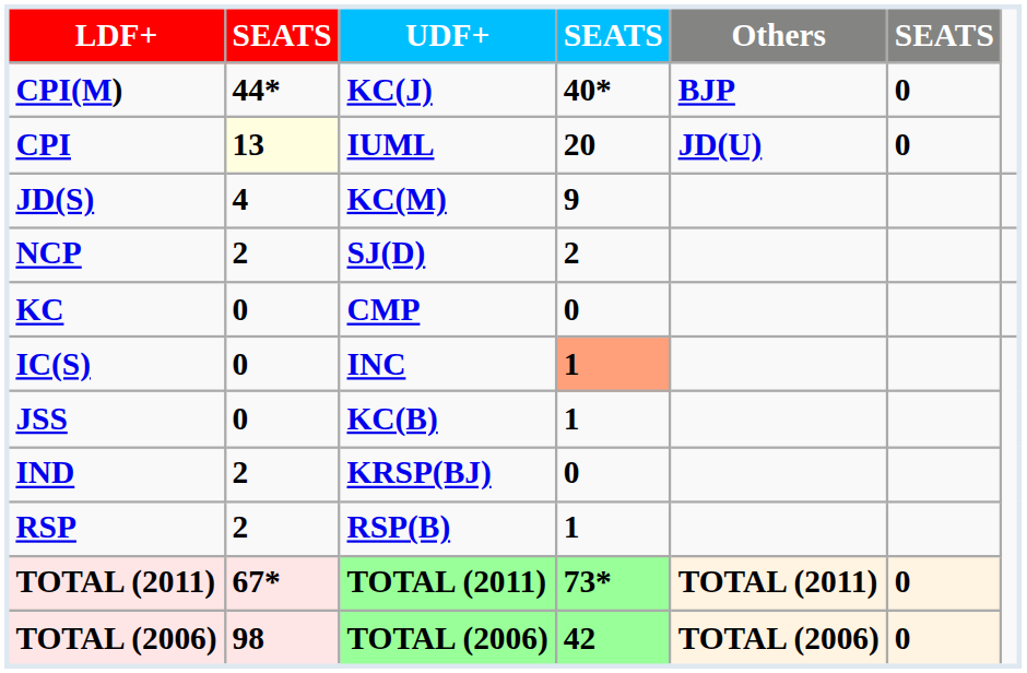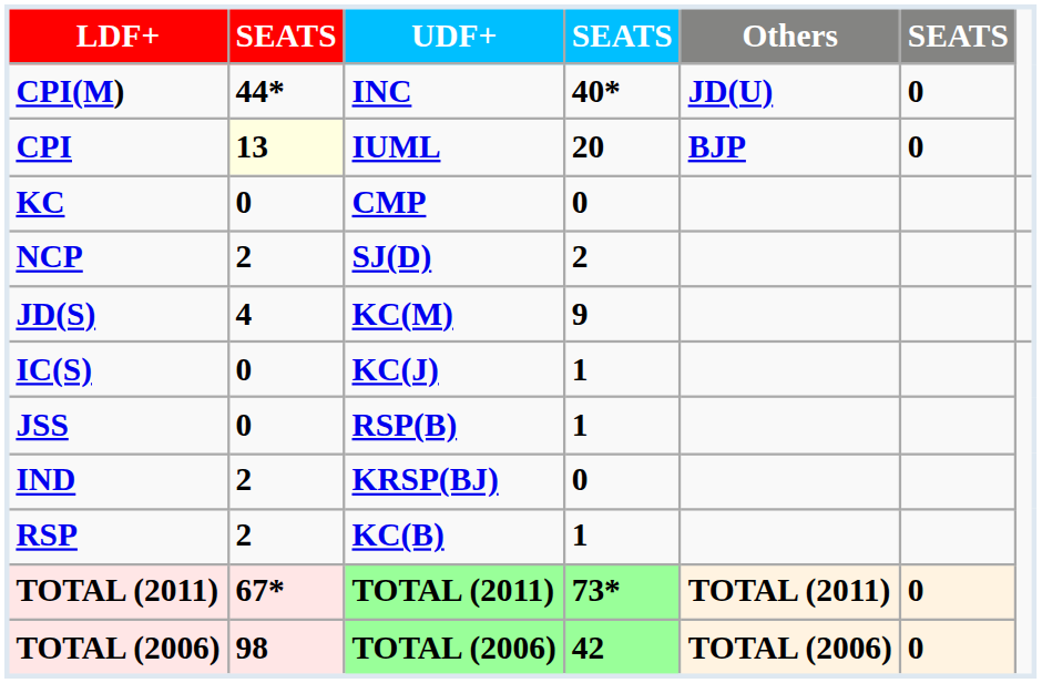CPI(M) | UDF+: KC(J) -> INC
CPI(M) | Others: BJP -> JD(U)
CPI | Others: JD(U) -> BJP
rows swapped: JD(S) <-> KC
IC(S) | UDF+: INC -> KC(J)
IC(S) | column 4: lightsalmon background -> no background
JSS | UDF+: KC(B) -> RSP(B)
RSP | UDF+: RSP(B) -> KC(B)
